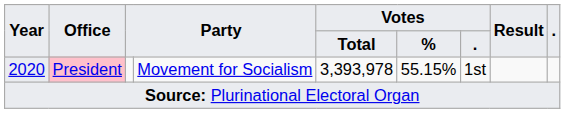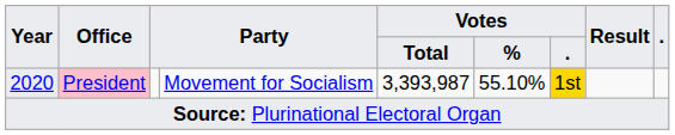2020 | Votes / Total: 3,393,978 -> 3,393,987
2020 | Votes / %: 55.15% -> 55.10%
2020 | Votes / .: no background -> gold background
